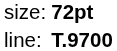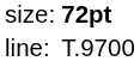line: | column 2: bold -> normal
